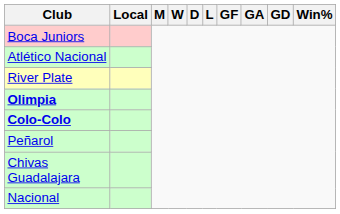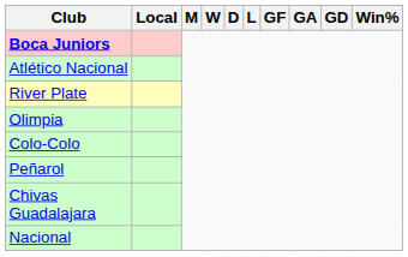Boca Juniors | Club: normal -> bold
Olimpia | Club: bold -> normal
Colo-Colo | Club: bold -> normal
